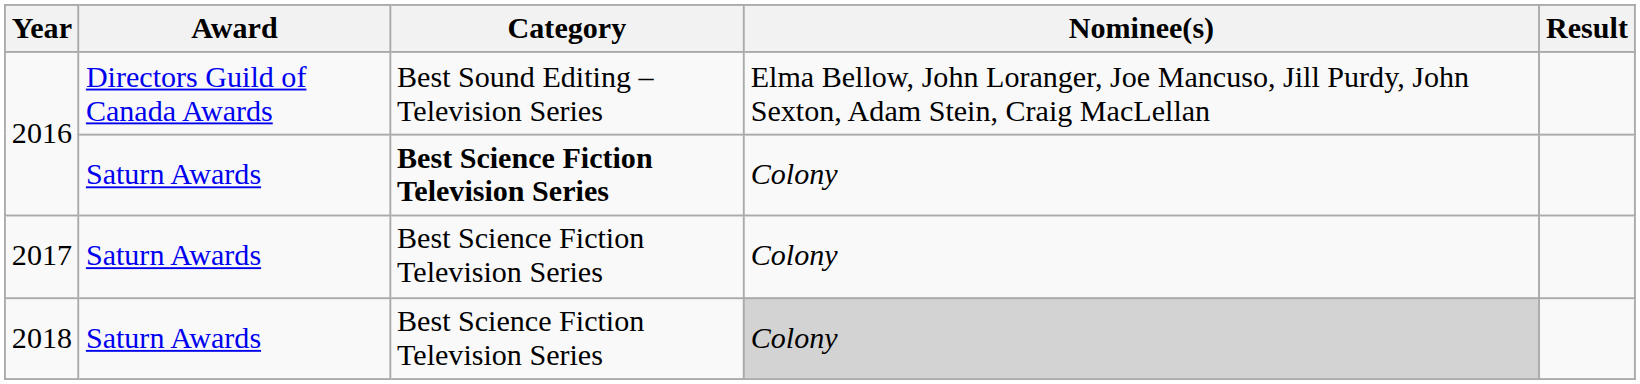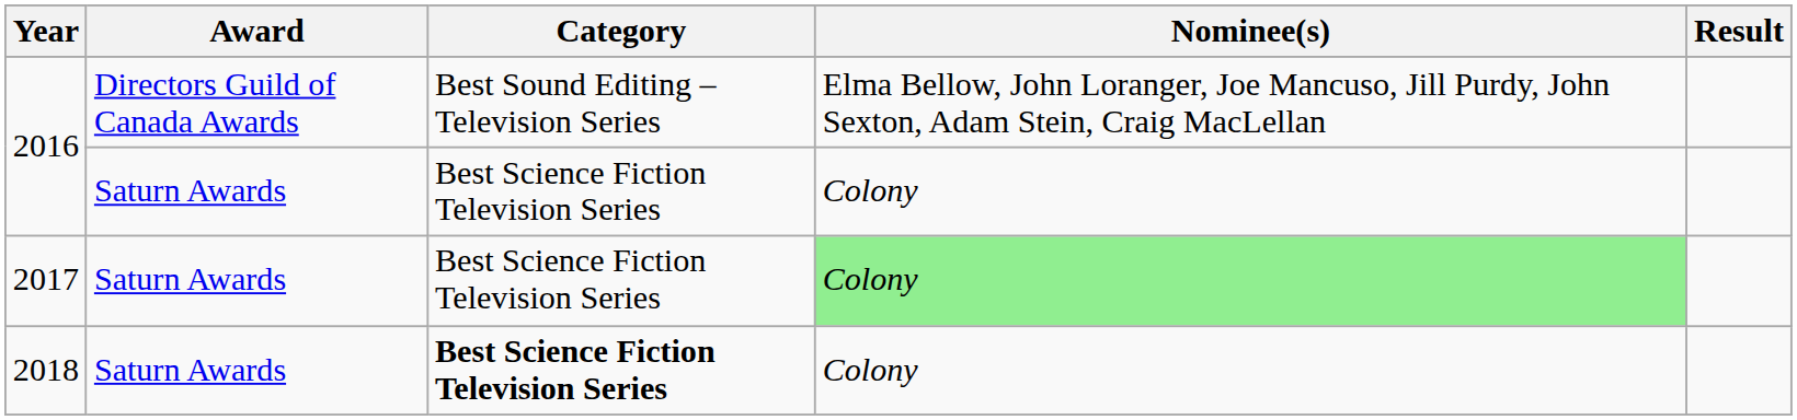2016 / Saturn Awards | Category: bold -> normal
2017 | Nominee(s): no background -> lightgreen background
2018 | Category: normal -> bold
2018 | Nominee(s): lightgrey background -> no background
